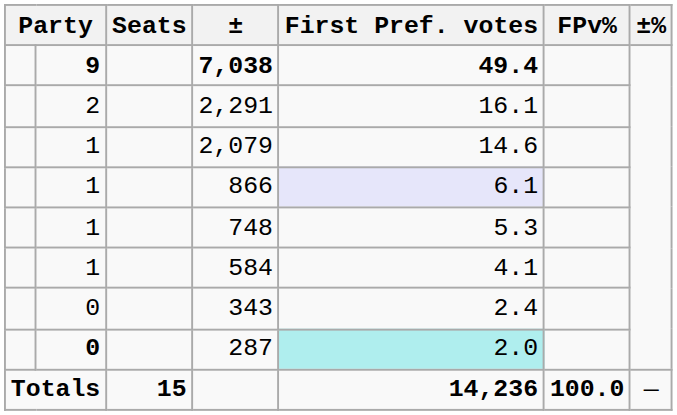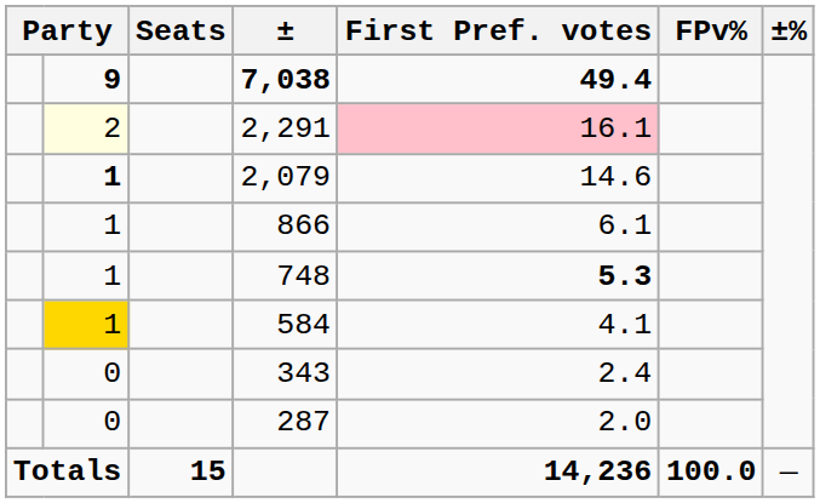2,291 | column 2: no background -> lightyellow background
2,291 | First Pref. votes: no background -> pink background
2,079 | column 2: normal -> bold
866 | First Pref. votes: lavender background -> no background
748 | First Pref. votes: normal -> bold
584 | column 2: no background -> gold background
287 | column 2: bold -> normal
287 | First Pref. votes: paleturquoise background -> no background
